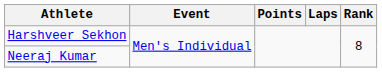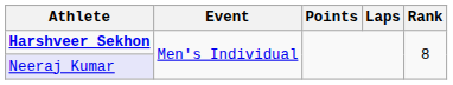Harshveer Sekhon | Athlete: normal -> bold
Neeraj Kumar | Athlete: no background -> lavender background
